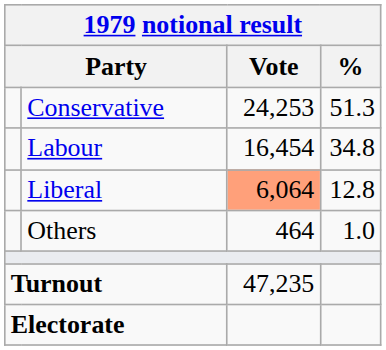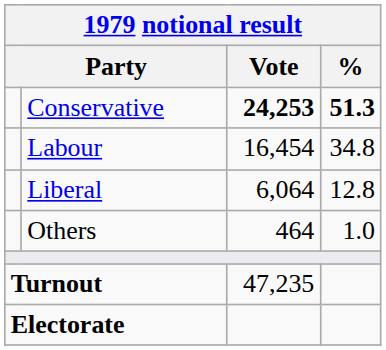Conservative | Vote: normal -> bold
Conservative | %: normal -> bold
Liberal | Vote: lightsalmon background -> no background
